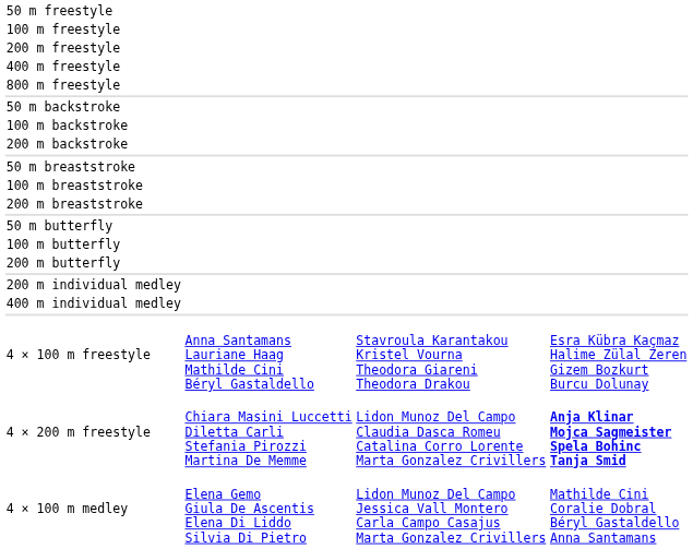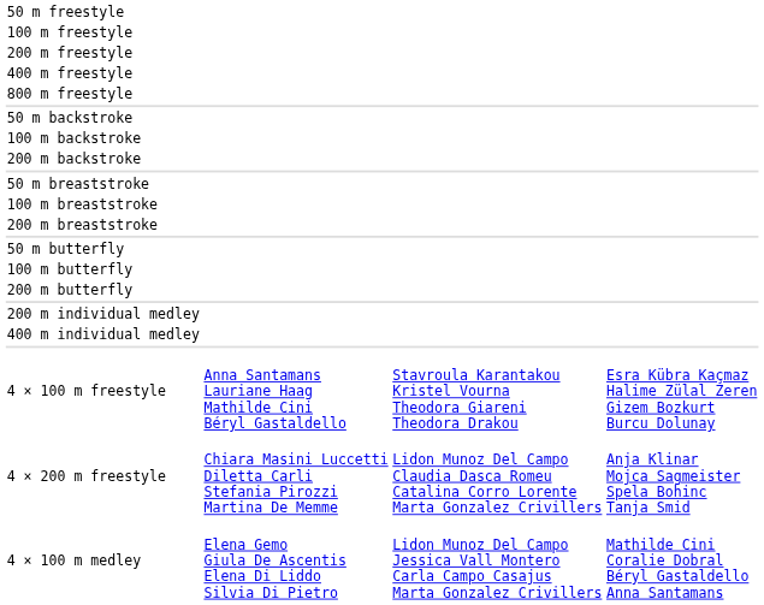4 × 200 m freestyle | column 4: bold -> normal
